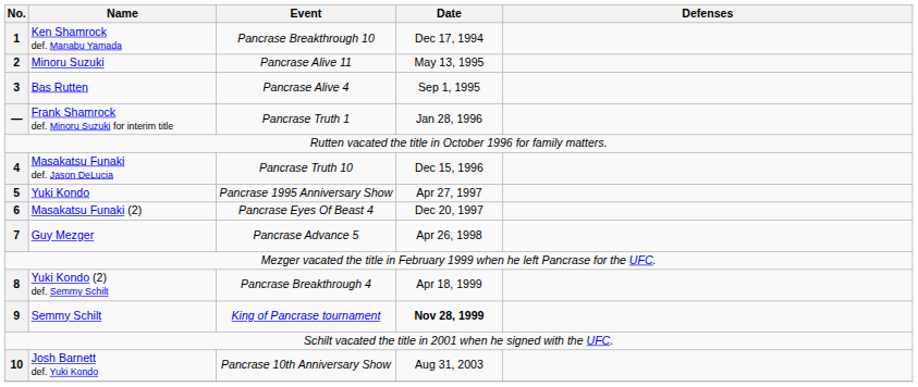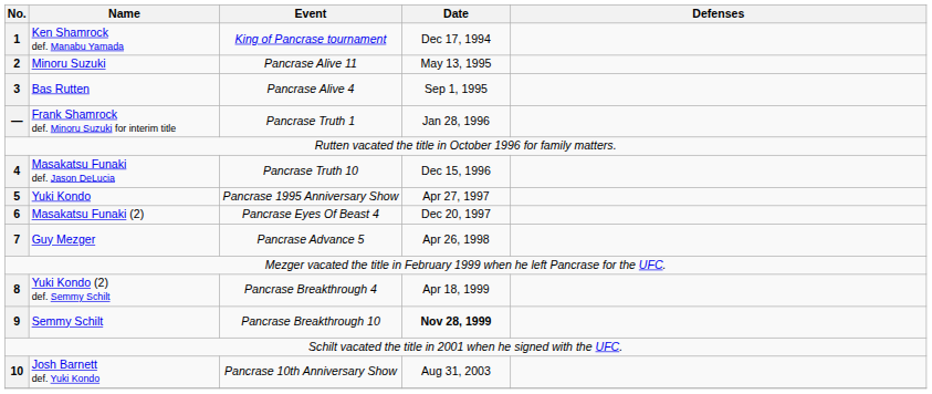Ken Shamrock def. Manabu Yamada | Event: Pancrase Breakthrough 10 -> King of Pancrase tournament
Semmy Schilt | Event: King of Pancrase tournament -> Pancrase Breakthrough 10
